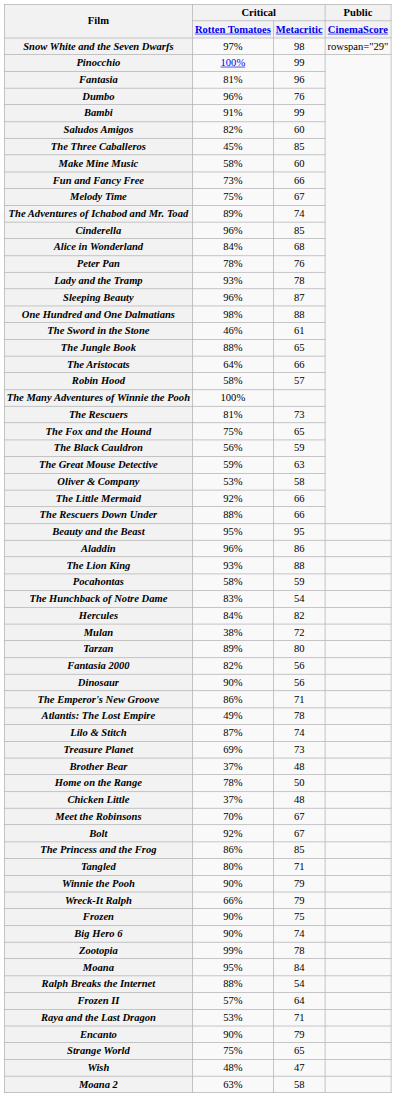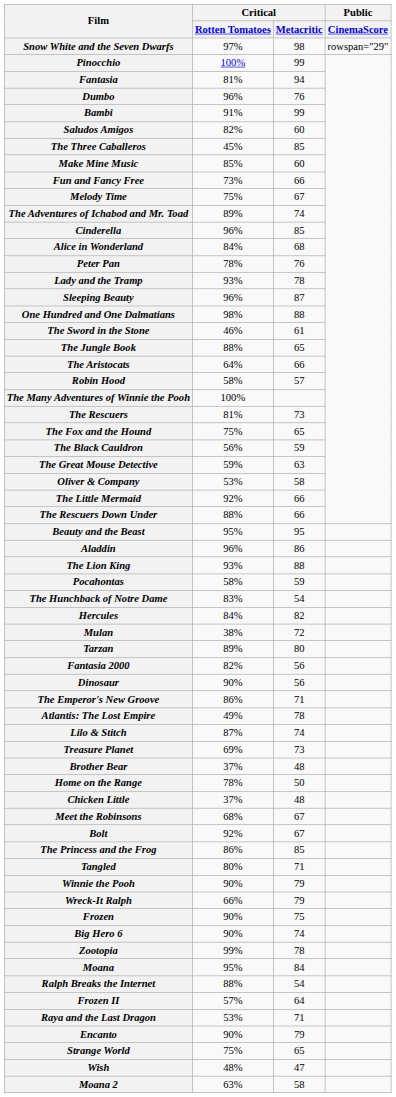Fantasia | Critical / Metacritic: 96 -> 94
Make Mine Music | Critical / Rotten Tomatoes: 58% -> 85%
Meet the Robinsons | Critical / Rotten Tomatoes: 70% -> 68%
